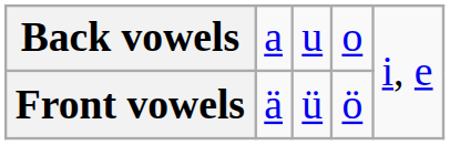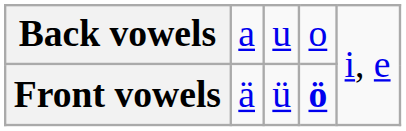Front vowels | column 4: normal -> bold
